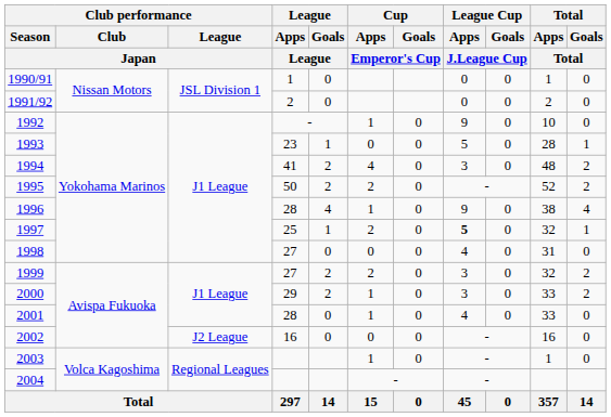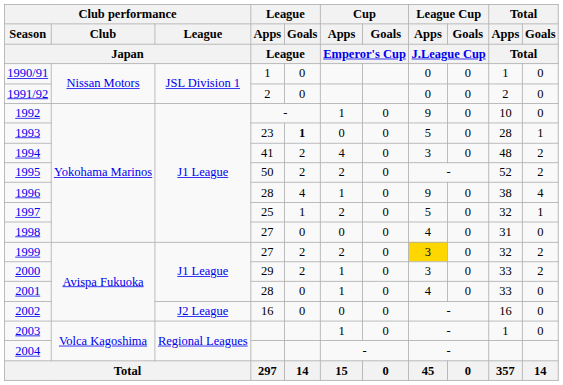1993 | League / Goals / League: normal -> bold
1997 | League Cup / Apps / J.League Cup: bold -> normal
1999 | League Cup / Apps / J.League Cup: no background -> gold background
